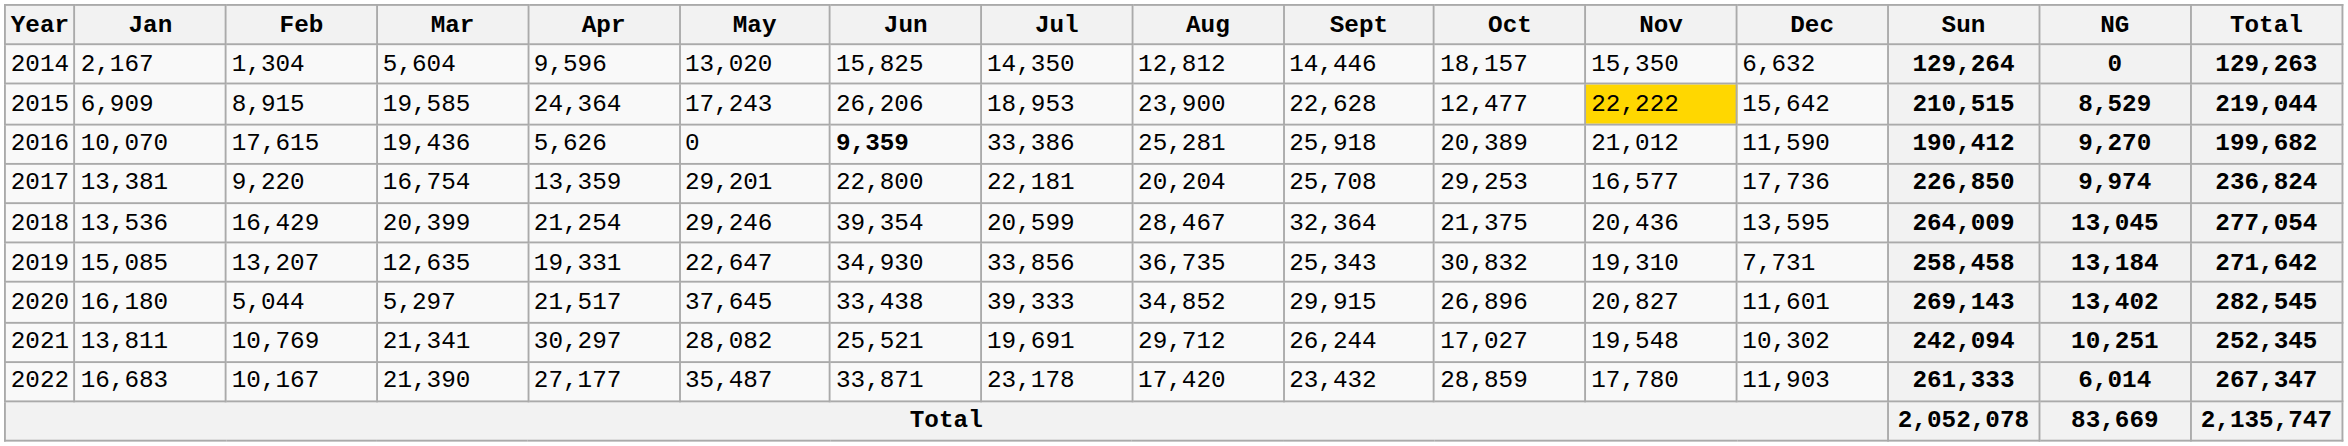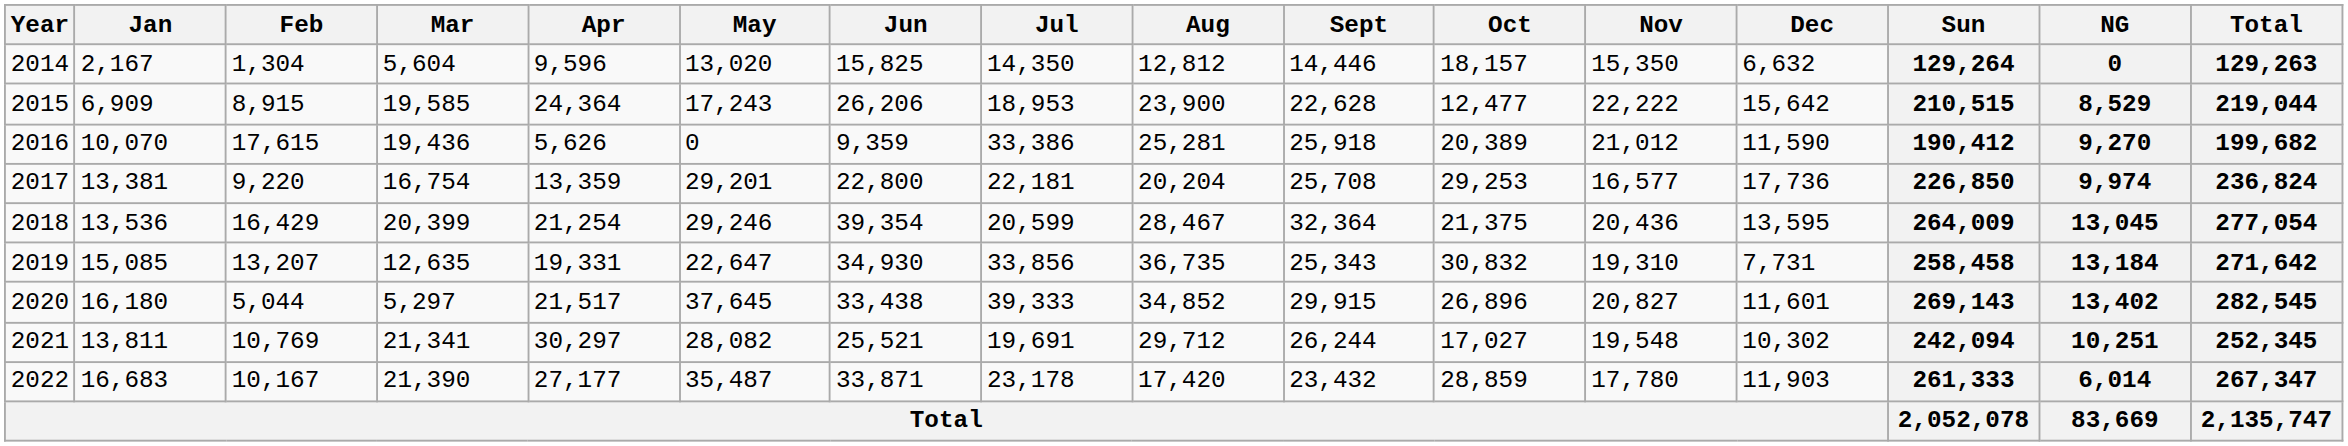2015 | Nov: gold background -> no background
2016 | Jun: bold -> normal
